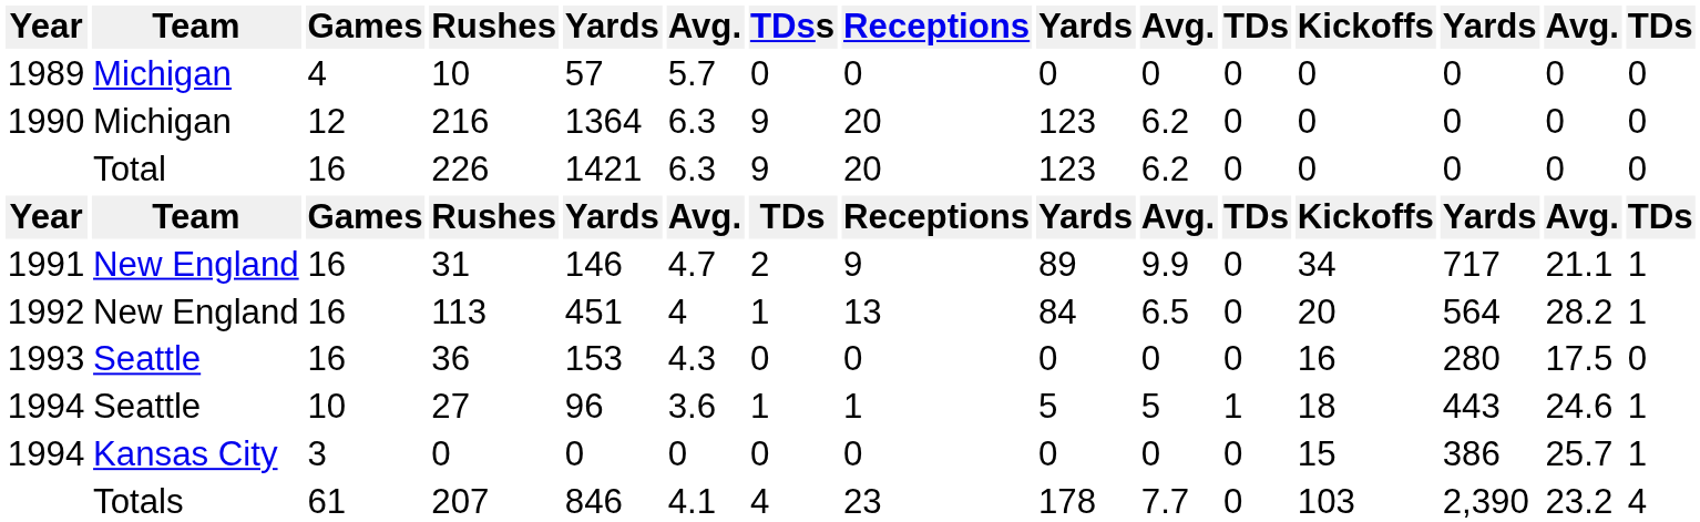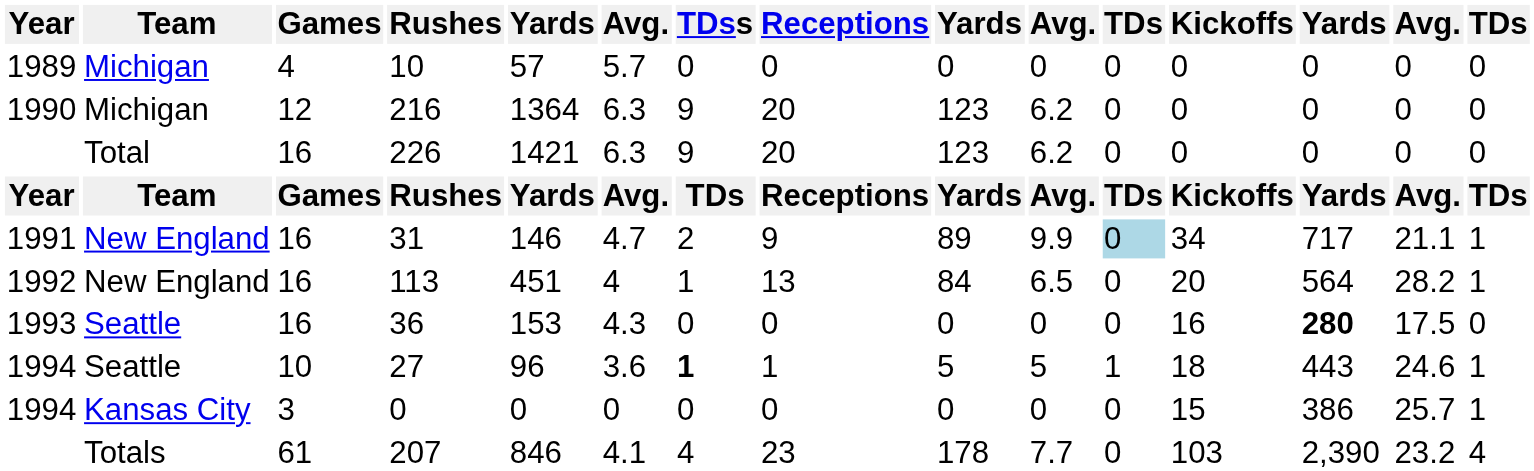31 | column 11: no background -> lightblue background
36 | column 13: normal -> bold
27 | TDss: normal -> bold
